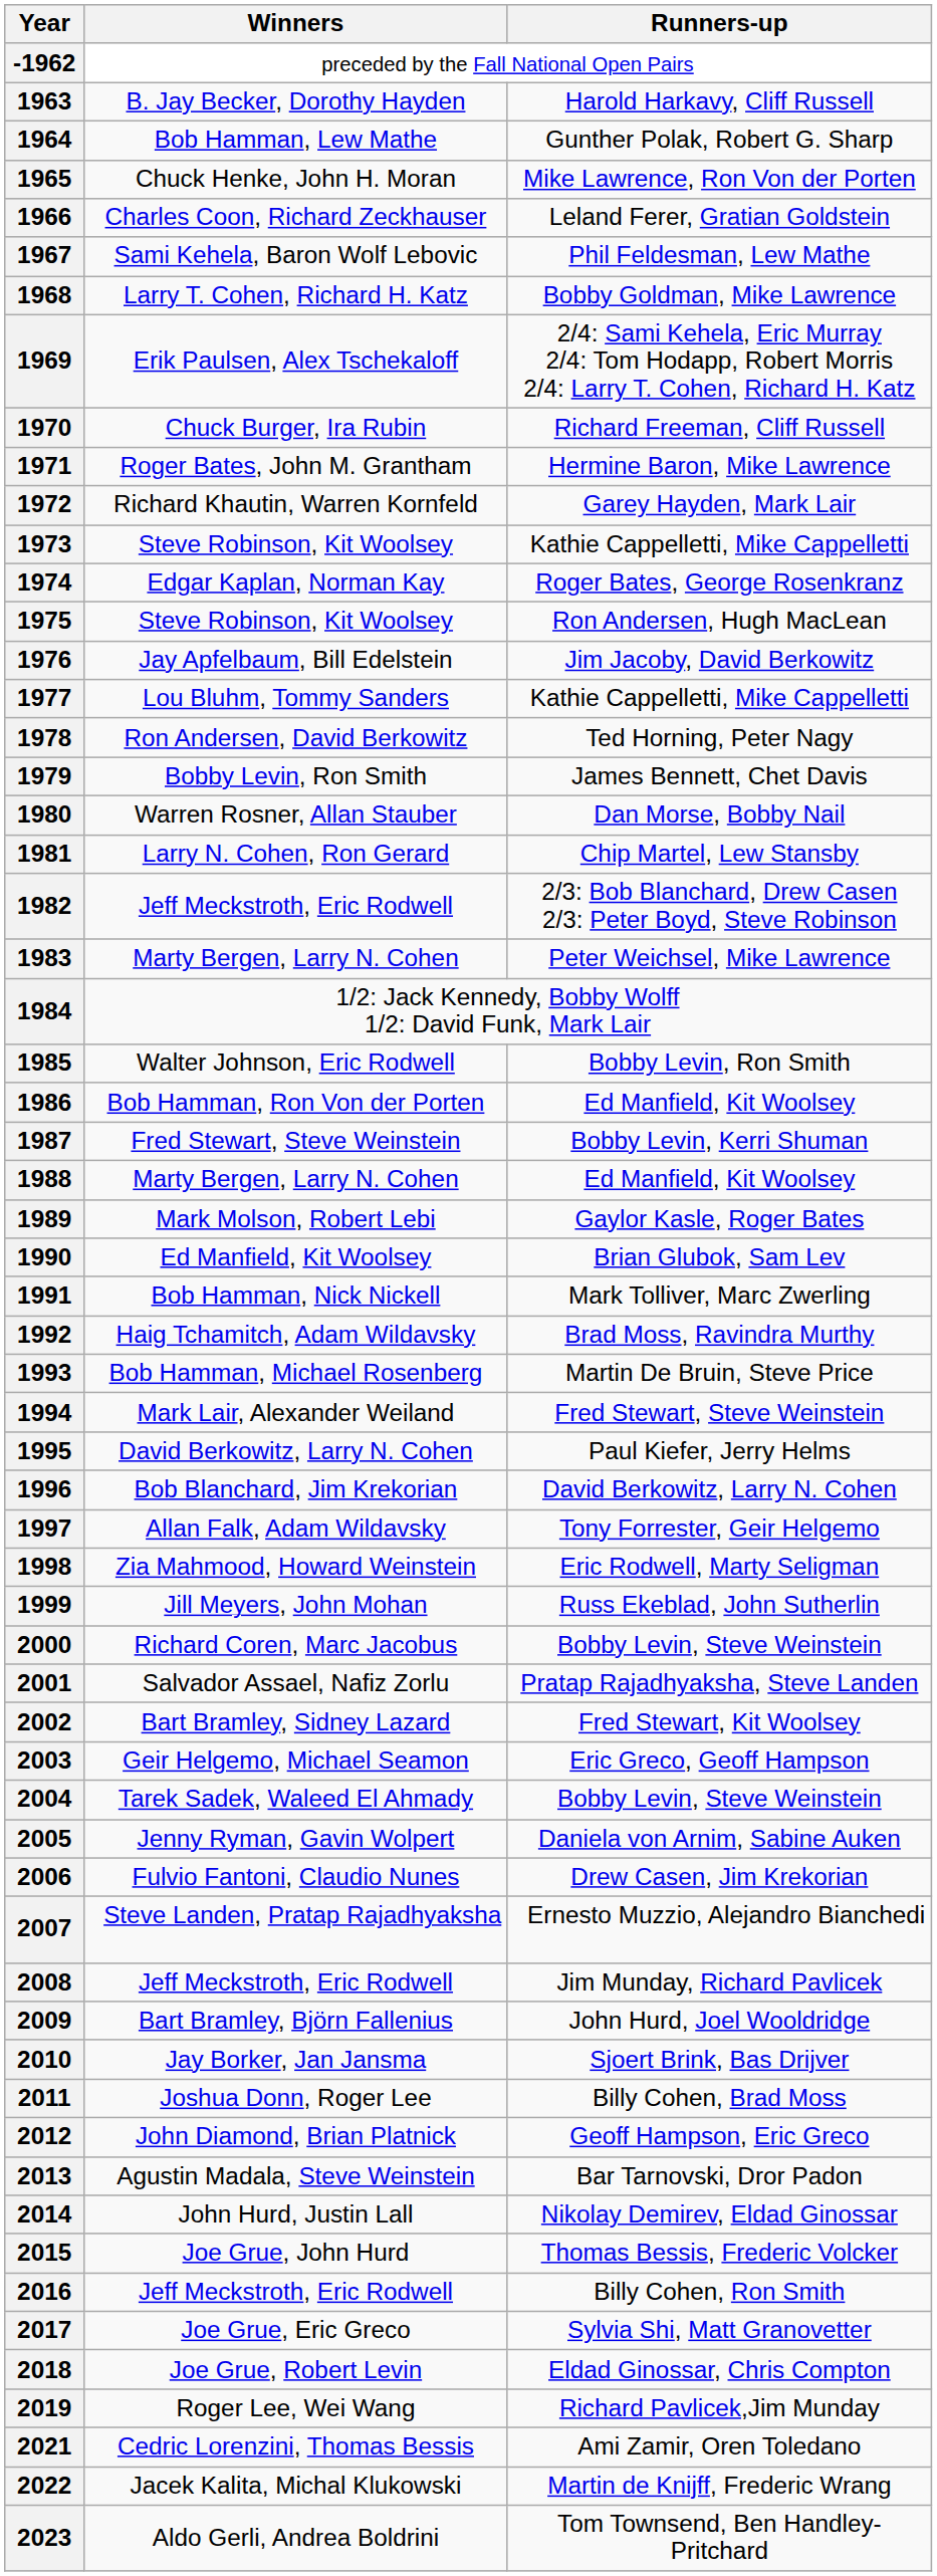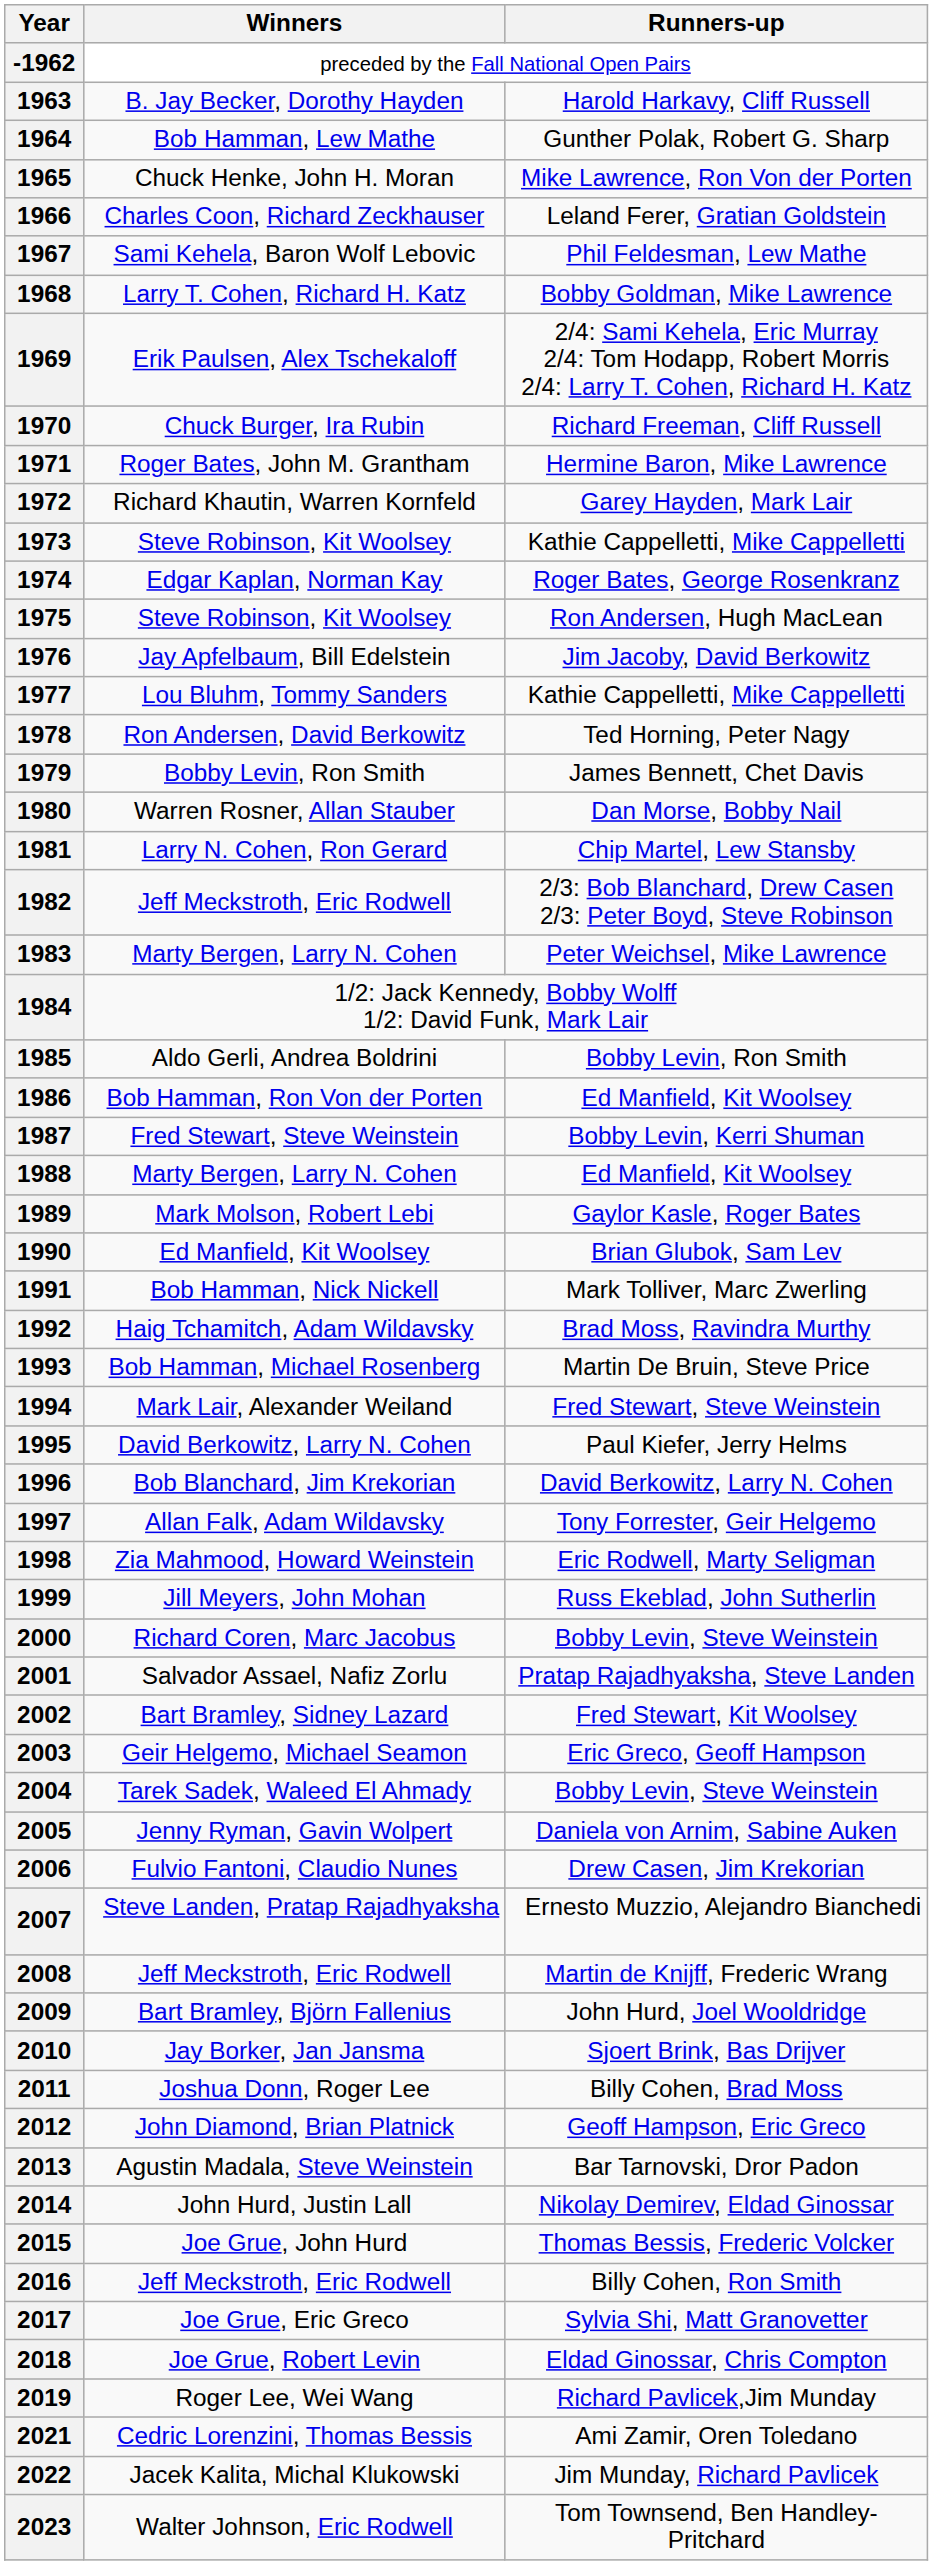1985 | Winners: Walter Johnson, Eric Rodwell -> Aldo Gerli, Andrea Boldrini
2008 | Runners-up: Jim Munday, Richard Pavlicek -> Martin de Knijff, Frederic Wrang
2022 | Runners-up: Martin de Knijff, Frederic Wrang -> Jim Munday, Richard Pavlicek
2023 | Winners: Aldo Gerli, Andrea Boldrini -> Walter Johnson, Eric Rodwell
